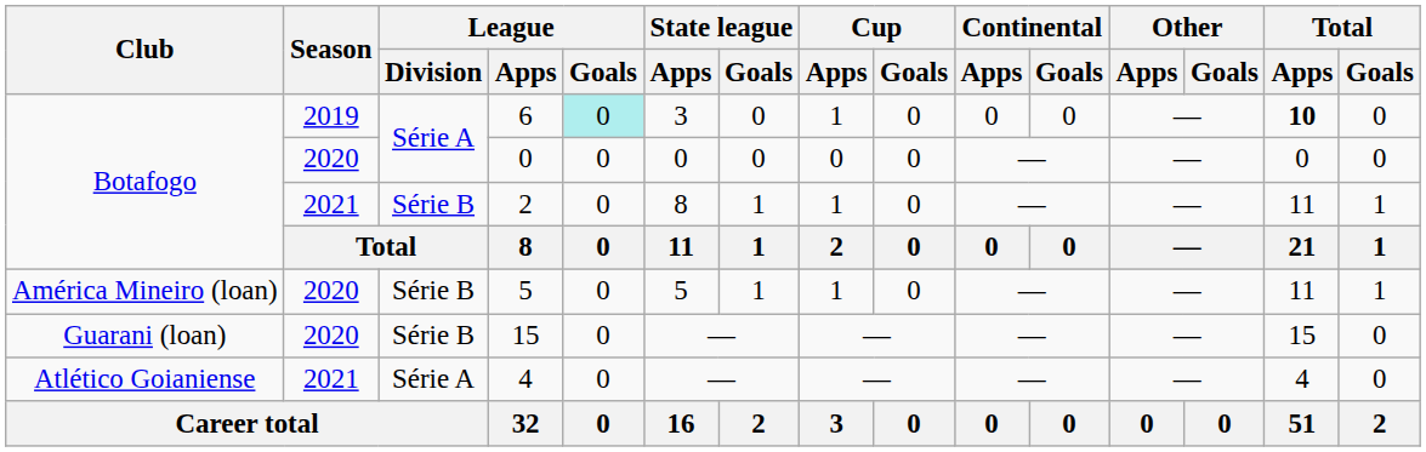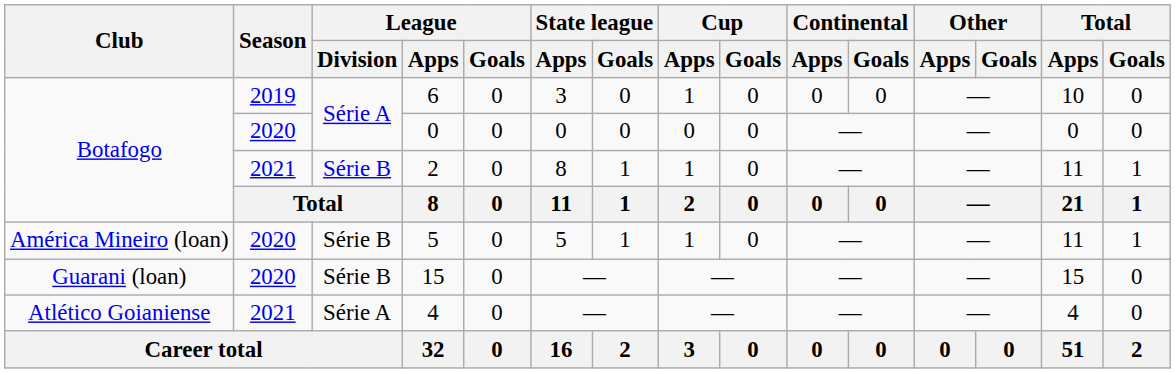6 | League / Goals: paleturquoise background -> no background
6 | Total / Apps: bold -> normal
